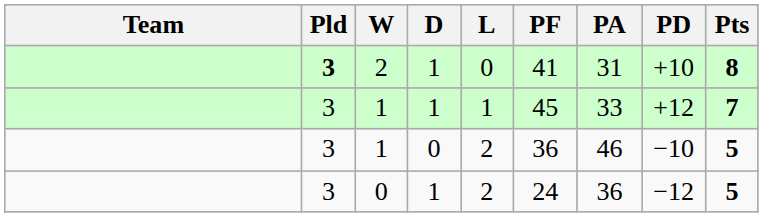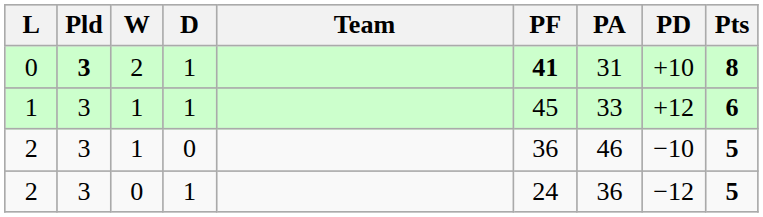columns swapped: Team <-> L
row 2 | PF: normal -> bold
row 3 | Pts: 7 -> 6
